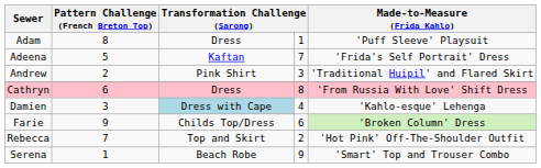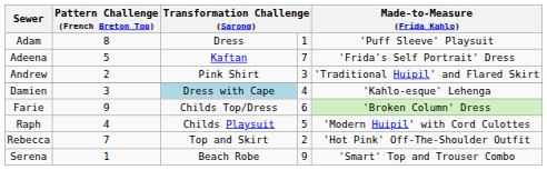- row: Cathryn | 6 | Dress | 8 | 'From Russia With Love' Shift Dress
+ row: Raph | 4 | Childs Playsuit | 5 | 'Modern Huipil' with Cord Culottes
